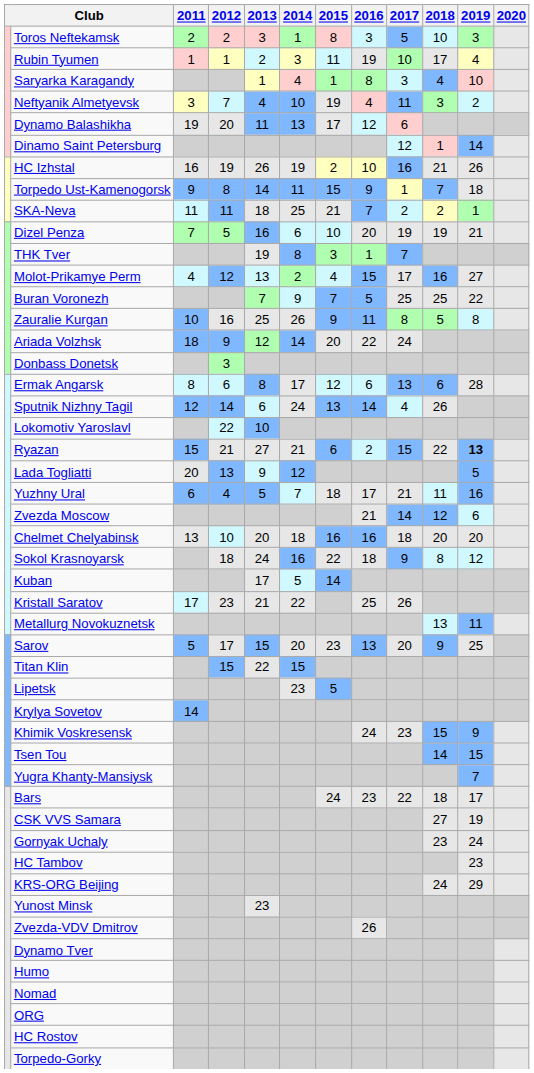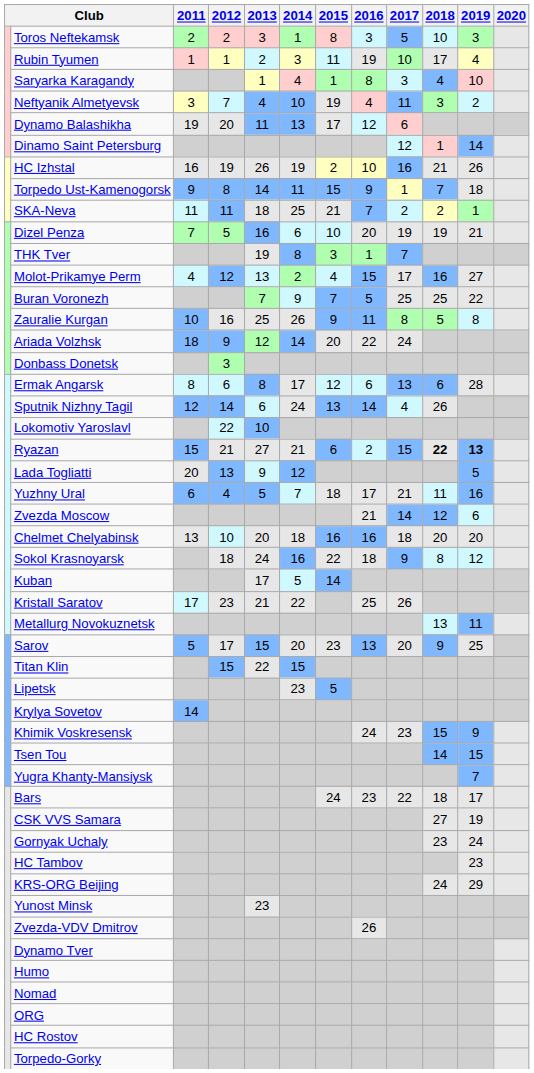Ryazan | 2018: normal -> bold
